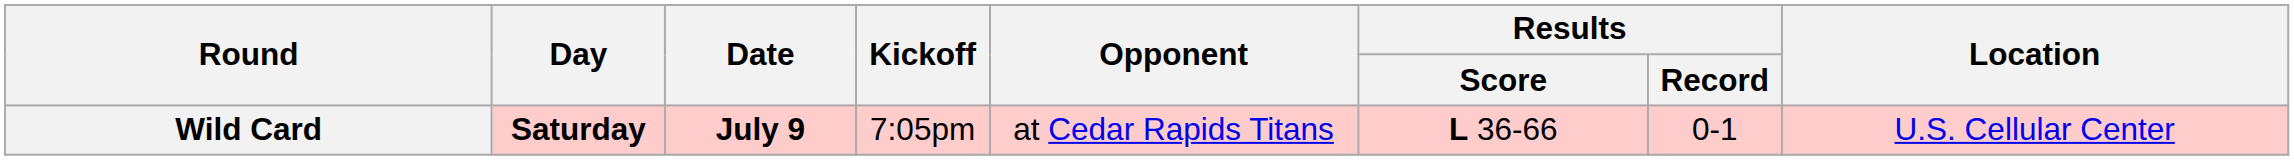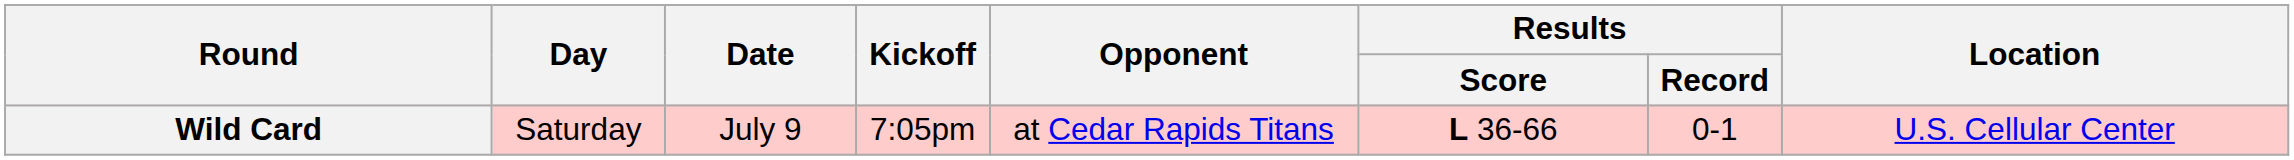Wild Card | Day: bold -> normal
Wild Card | Date: bold -> normal
